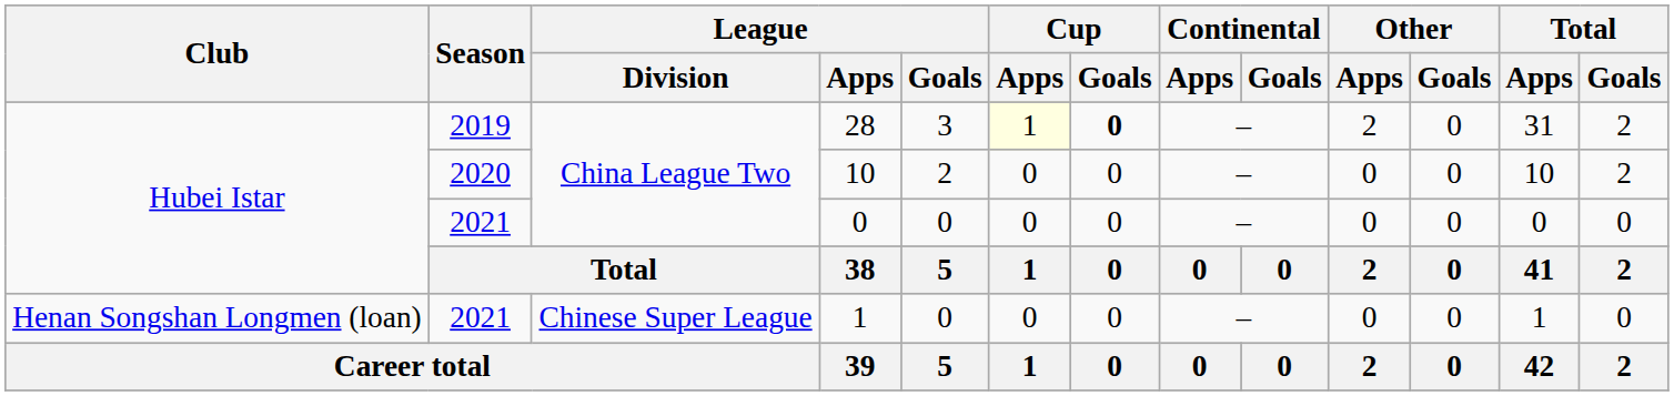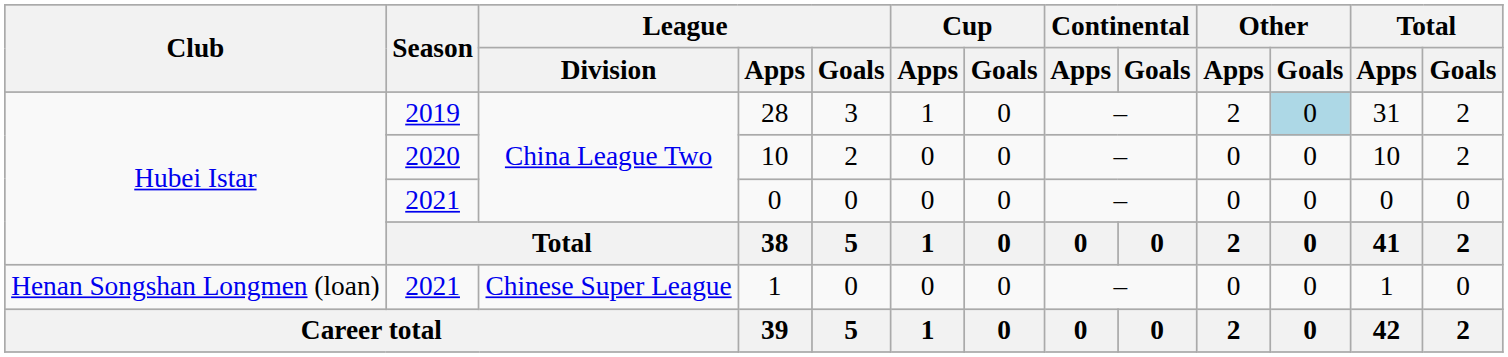28 | Cup / Apps: lightyellow background -> no background
28 | Cup / Goals: bold -> normal
28 | Other / Goals: no background -> lightblue background
